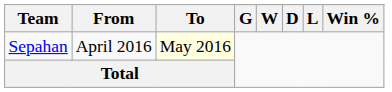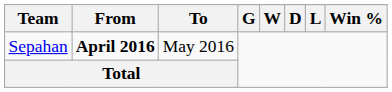Sepahan | From: normal -> bold
Sepahan | To: lightyellow background -> no background
